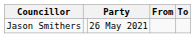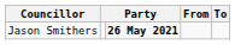Jason Smithers | column 3: normal -> bold
